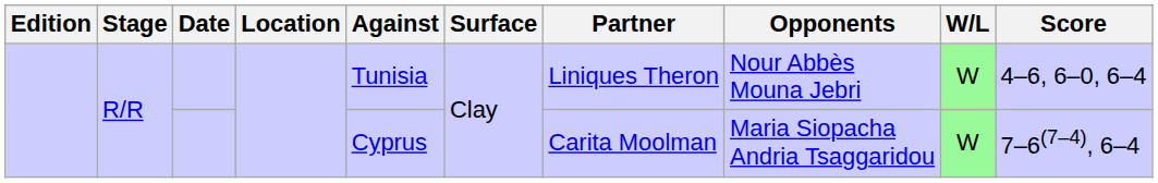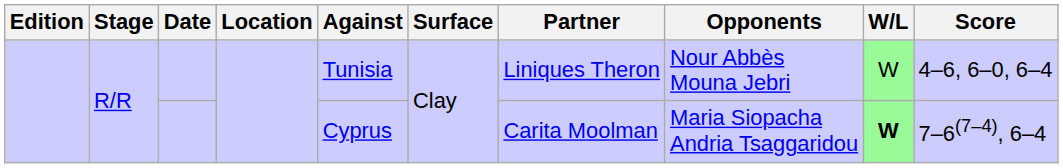row 3 | W/L: normal -> bold
